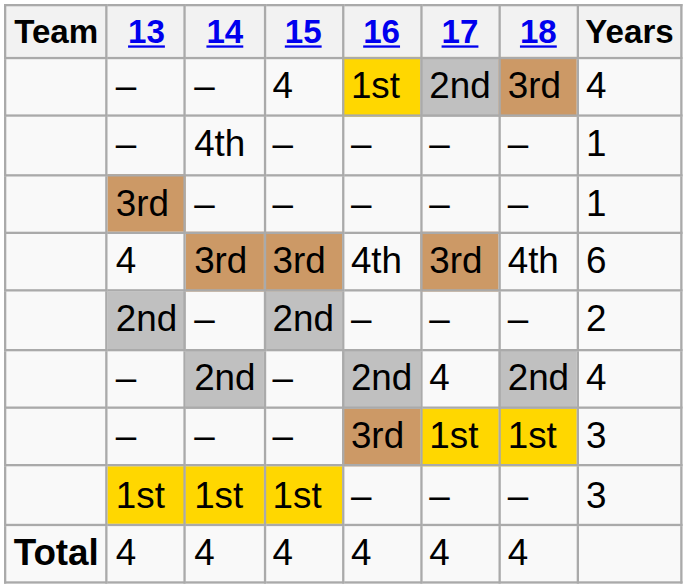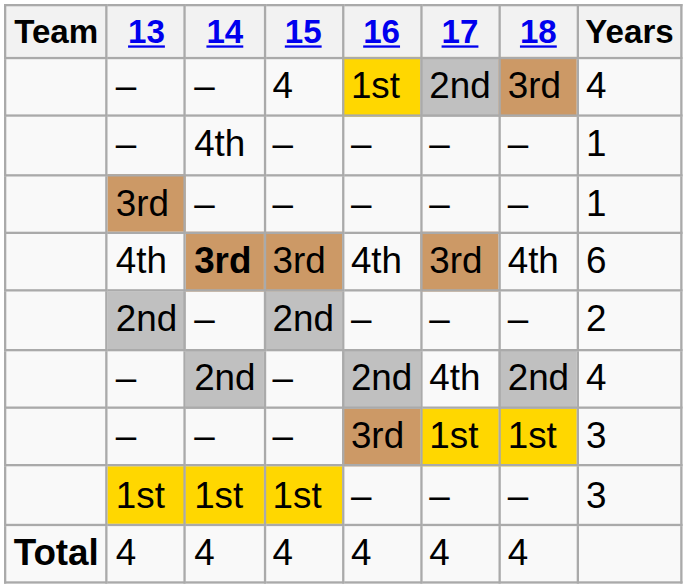row 5 | 13: 4 -> 4th
row 5 | 14: normal -> bold
row 7 | 17: 4 -> 4th
